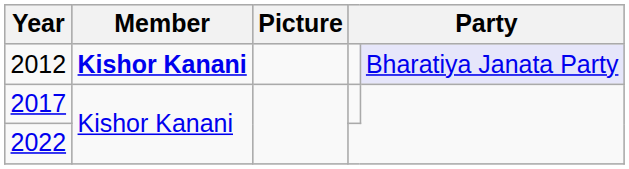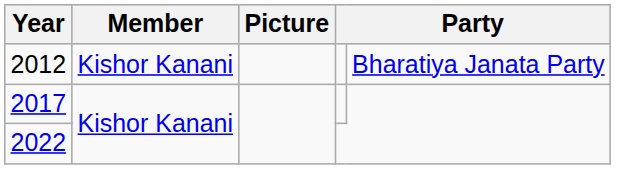2012 | Member: bold -> normal
2012 | column 5: lavender background -> no background
